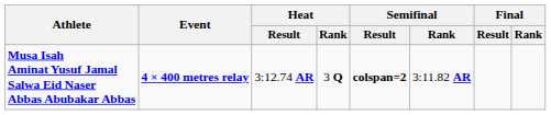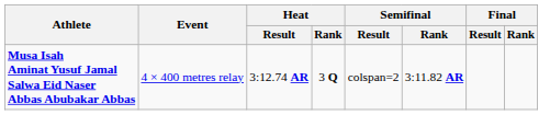row 3 | Event: bold -> normal
row 3 | Semifinal / Result: bold -> normal
